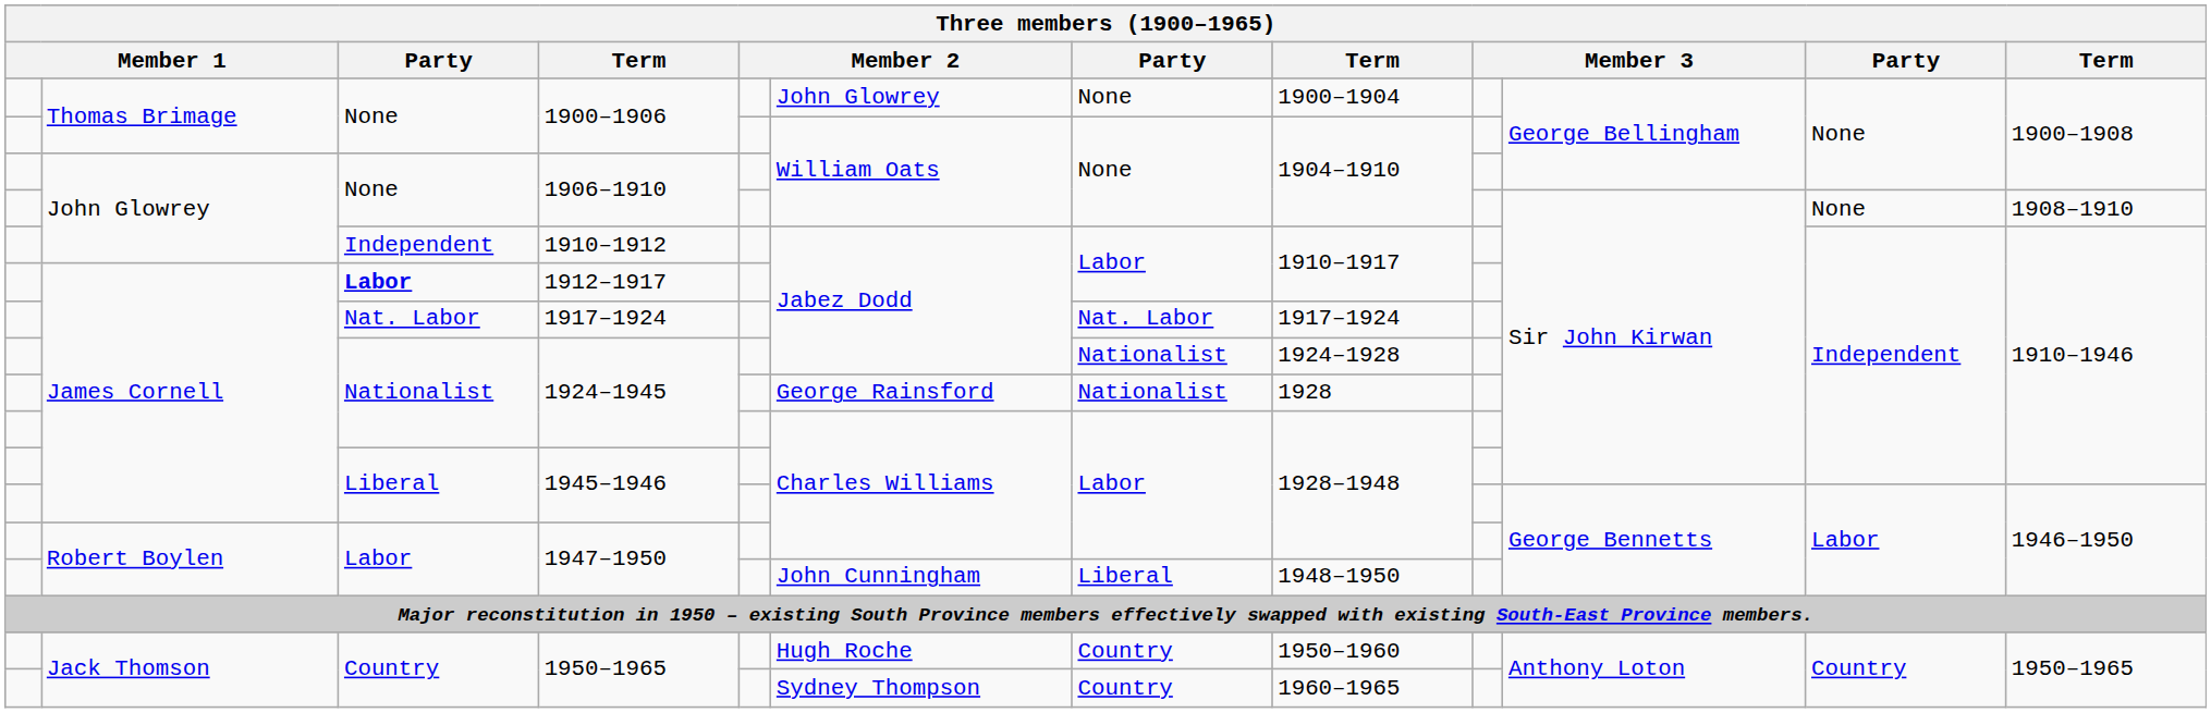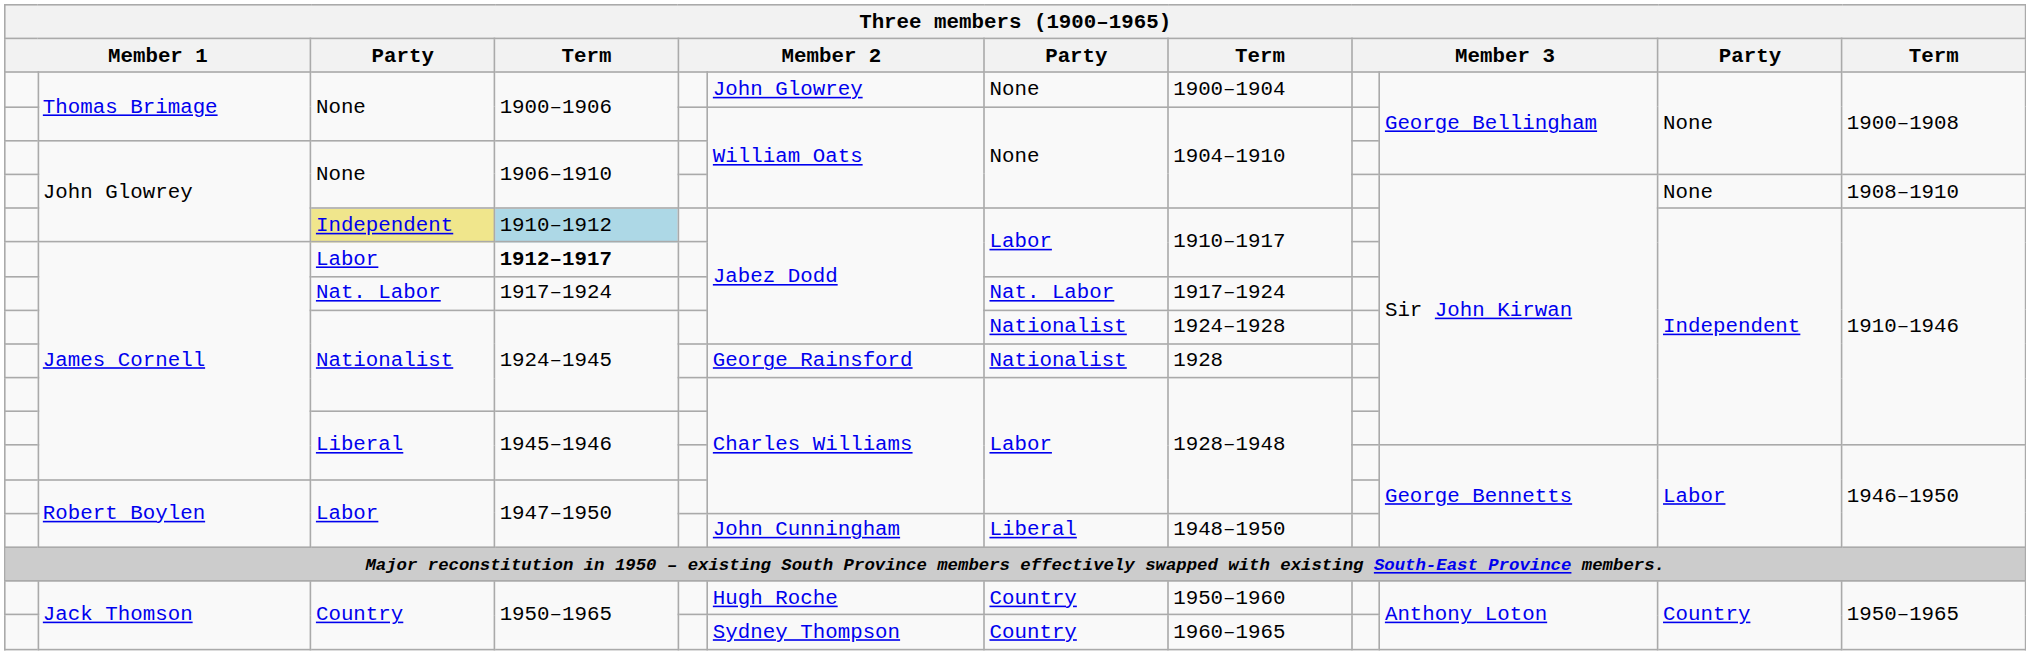1910–1912 | column 3: no background -> khaki background
1910–1912 | column 4: no background -> lightblue background
1912–1917 | column 3: bold -> normal
1912–1917 | column 4: normal -> bold
